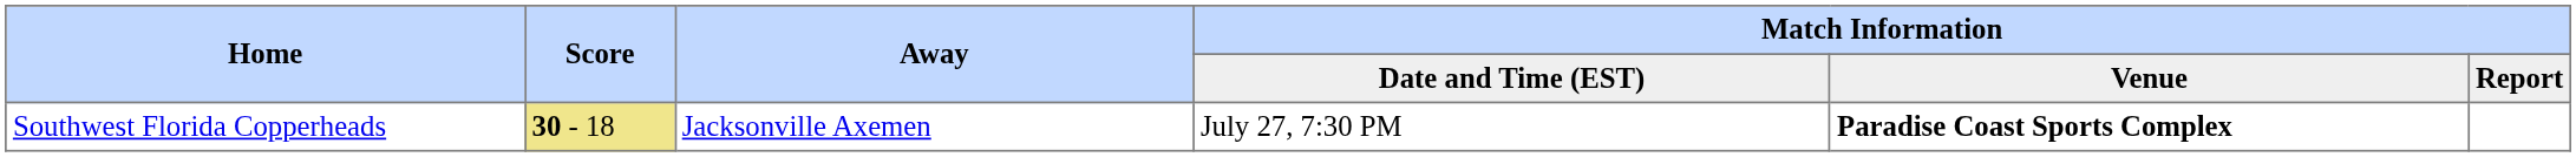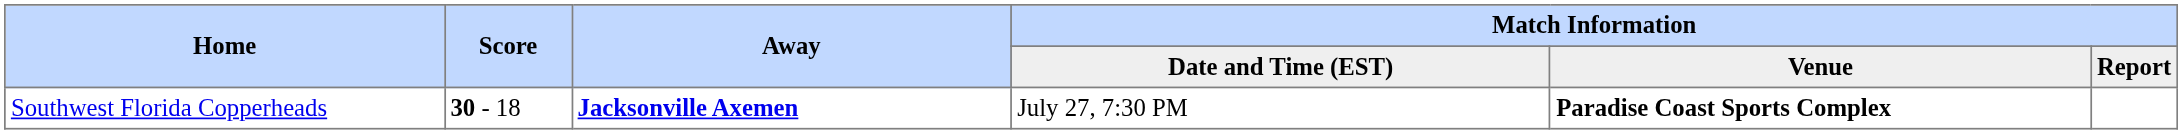Southwest Florida Copperheads | Score: khaki background -> no background
Southwest Florida Copperheads | Away: normal -> bold
